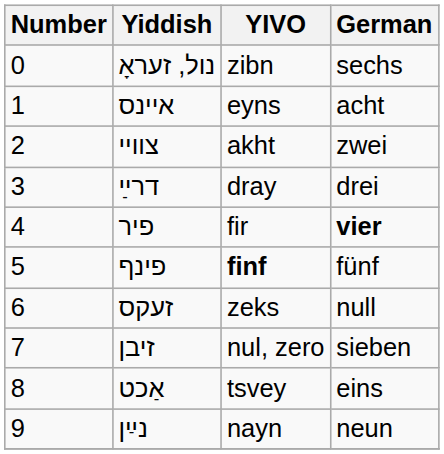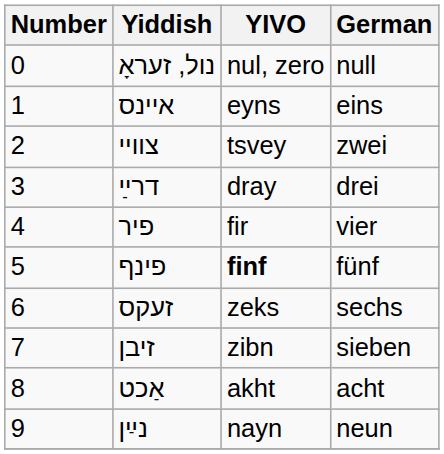נול, זעראָ | YIVO: zibn -> nul, zero
נול, זעראָ | German: sechs -> null
איינס | German: acht -> eins
צוויי | YIVO: akht -> tsvey
פיר | German: bold -> normal
זעקס | German: null -> sechs
זיבן | YIVO: nul, zero -> zibn
אַכט | YIVO: tsvey -> akht
אַכט | German: eins -> acht
